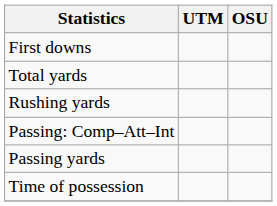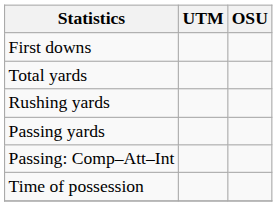rows swapped: Passing yards <-> Passing: Comp–Att–Int
